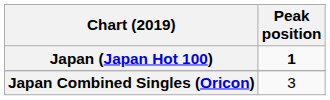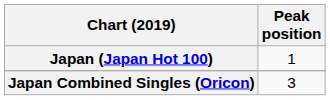Japan (Japan Hot 100) | Peak position: bold -> normal
